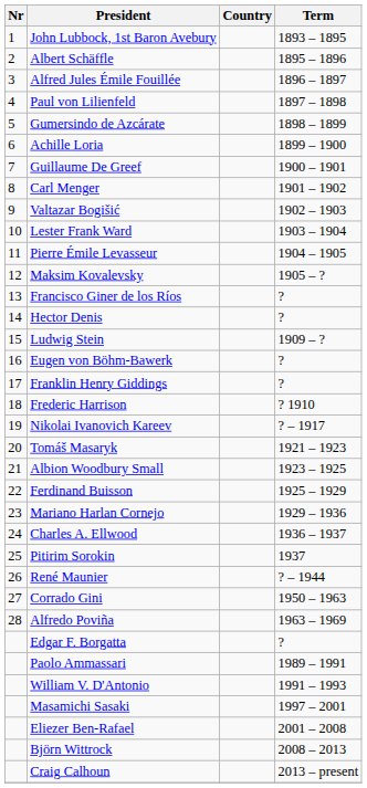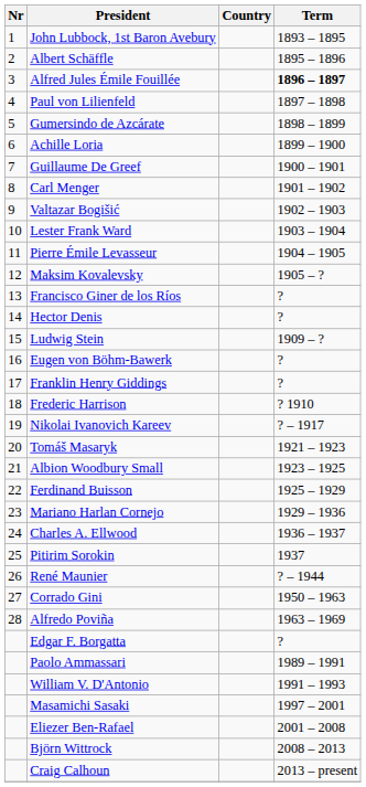Alfred Jules Émile Fouillée | Term: normal -> bold
